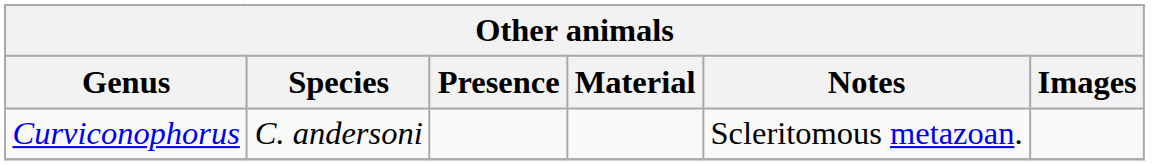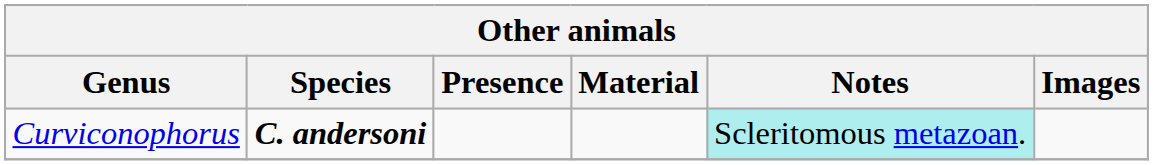Curviconophorus | Species: normal -> bold
Curviconophorus | Notes: no background -> paleturquoise background
